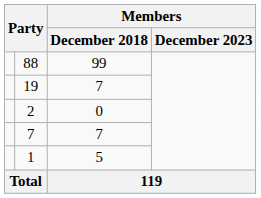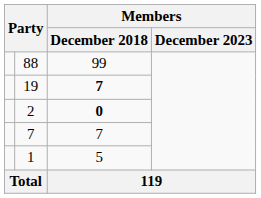19 | Members / December 2018: normal -> bold
2 | Members / December 2018: normal -> bold
